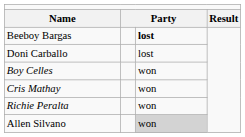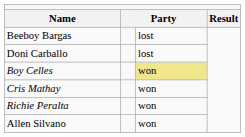Beeboy Bargas | column 3: bold -> normal
Boy Celles | column 3: no background -> khaki background
Allen Silvano | column 3: lightgrey background -> no background
